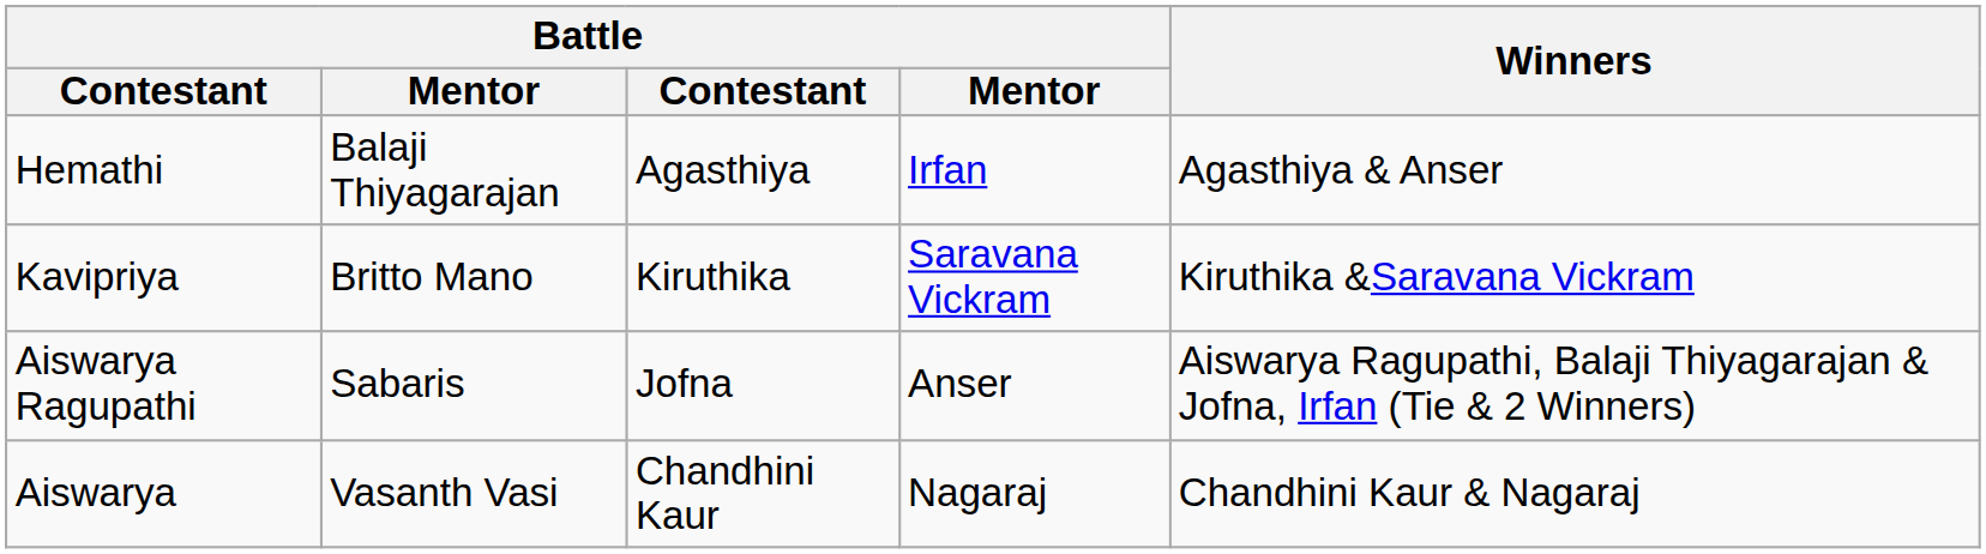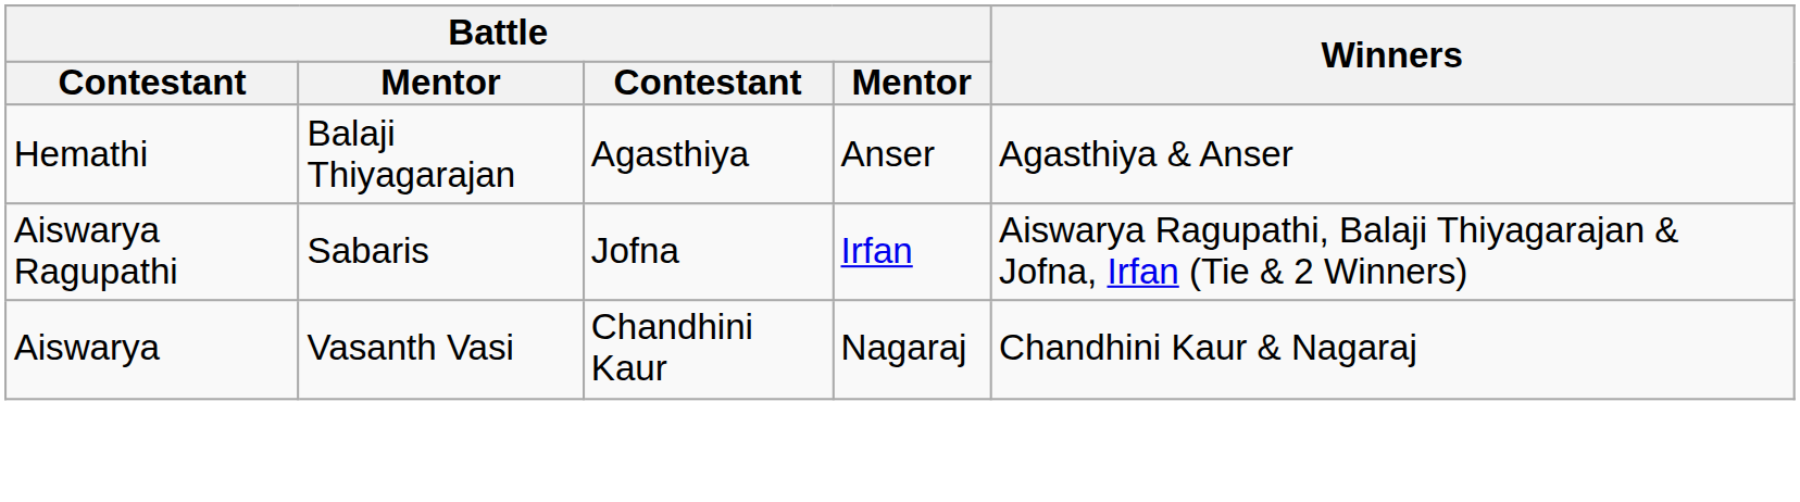Hemathi | column 4: Irfan -> Anser
- row: Kavipriya | Britto Mano | Kiruthika | Saravana Vickram | Kiruthika &Saravana Vickram
Aiswarya Ragupathi | column 4: Anser -> Irfan
